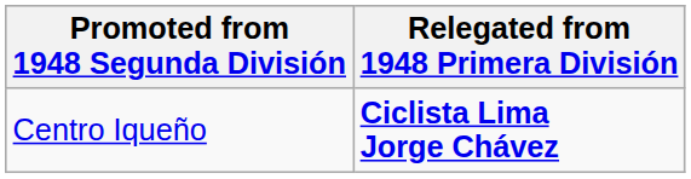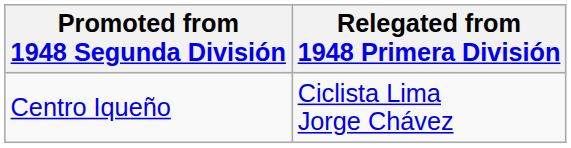Centro Iqueño | Relegated from 1948 Primera División: bold -> normal
